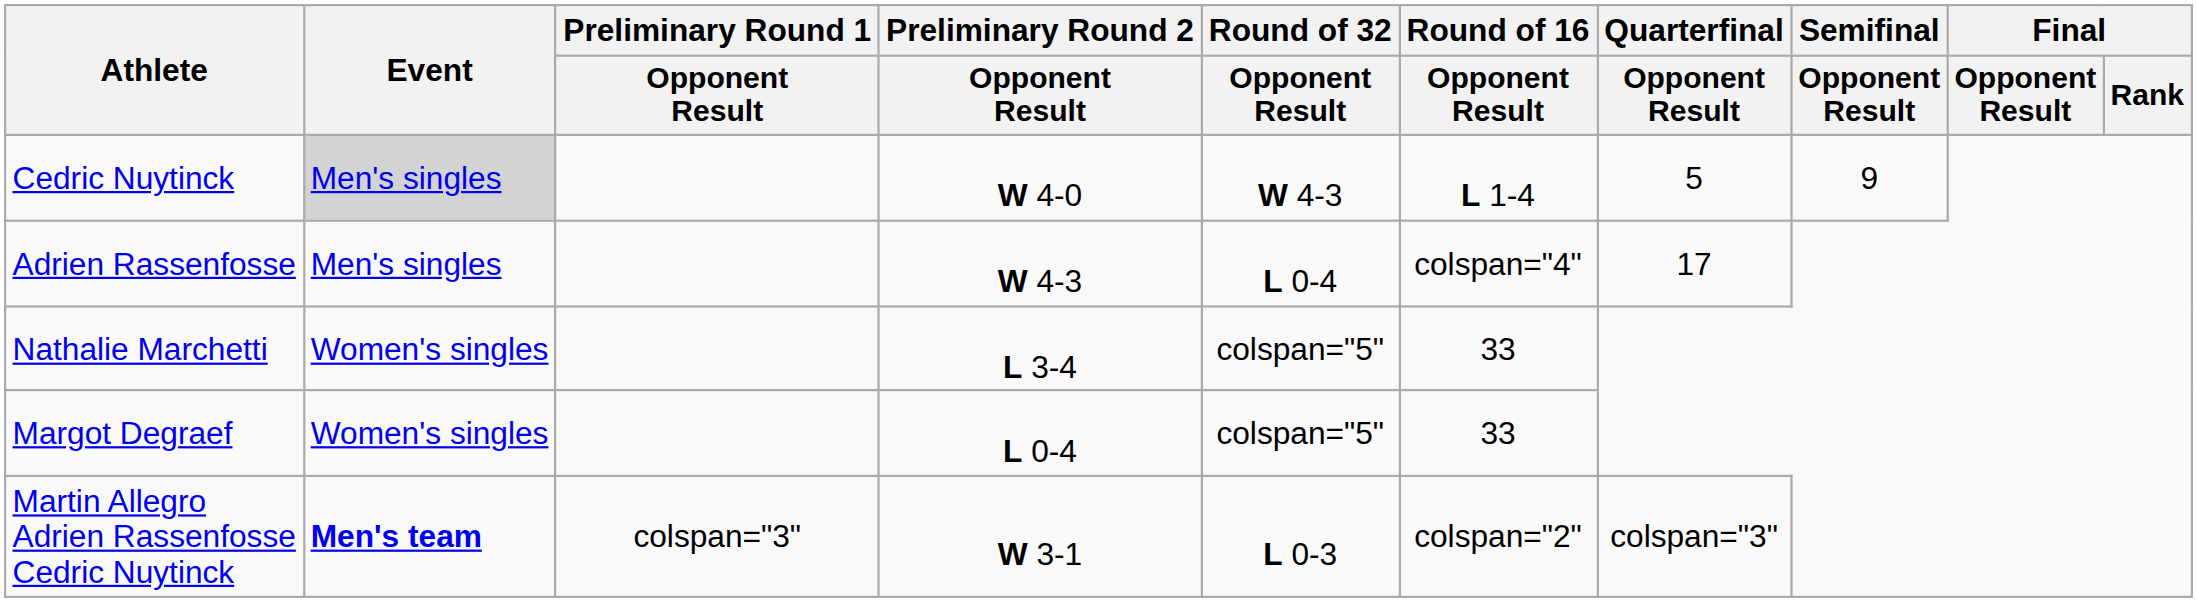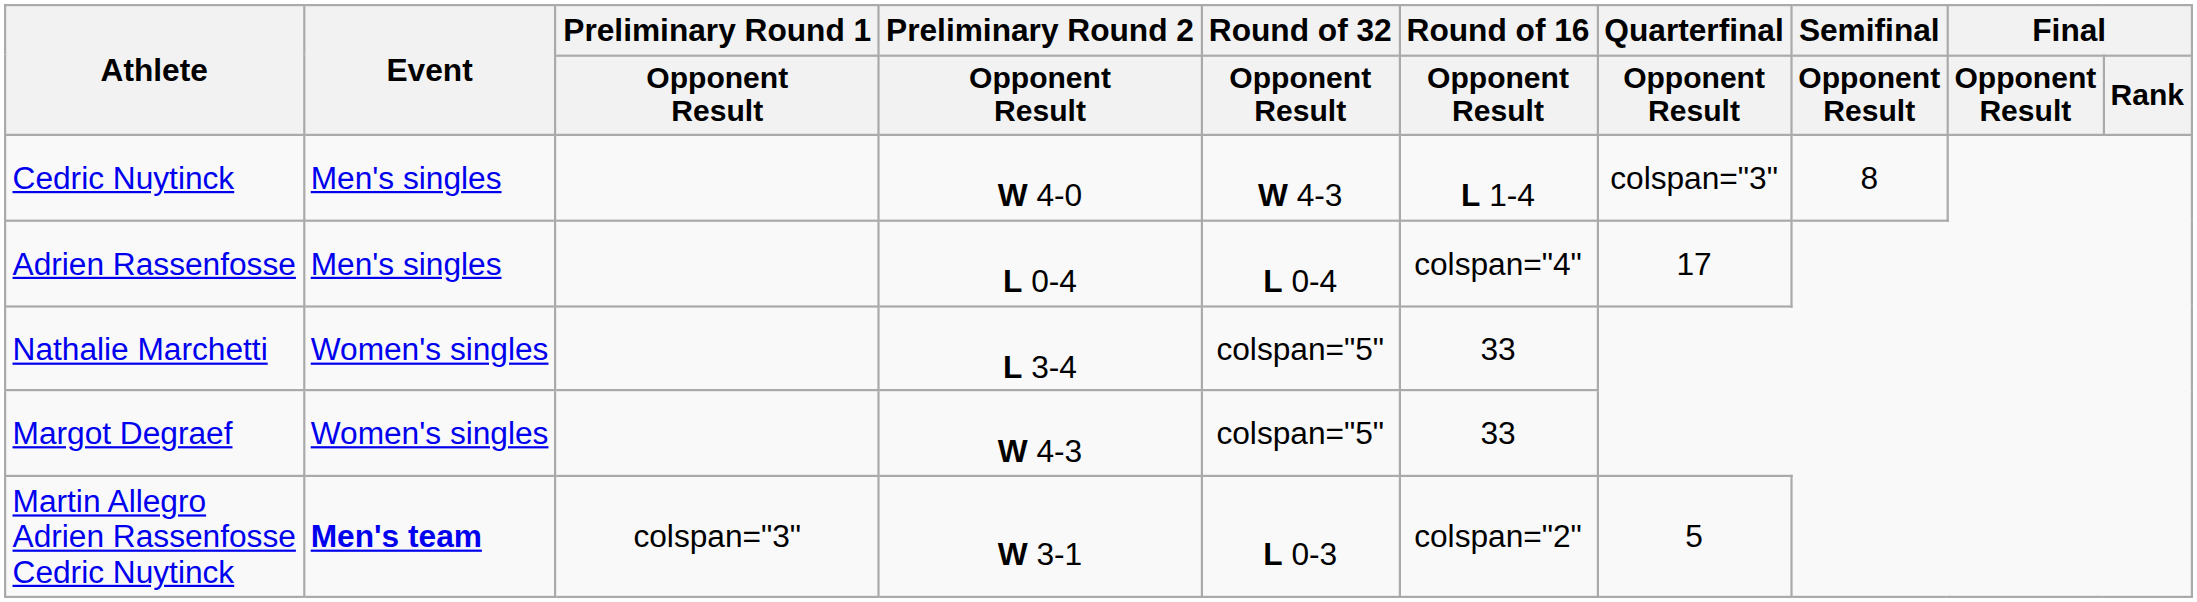Cedric Nuytinck | Event: lightgrey background -> no background
Cedric Nuytinck | Quarterfinal / Opponent Result: 5 -> colspan="3"
Cedric Nuytinck | Semifinal / Opponent Result: 9 -> 8
Adrien Rassenfosse | Preliminary Round 2 / Opponent Result: W 4-3 -> L 0-4
Margot Degraef | Preliminary Round 2 / Opponent Result: L 0-4 -> W 4-3
Martin Allegro Adrien Rassenfosse Cedric Nuytinck | Quarterfinal / Opponent Result: colspan="3" -> 5
